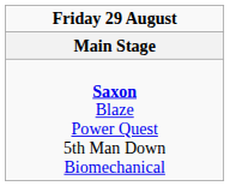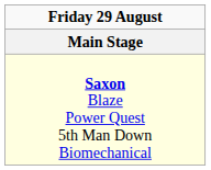row 3 | column 1: no background -> lightyellow background
